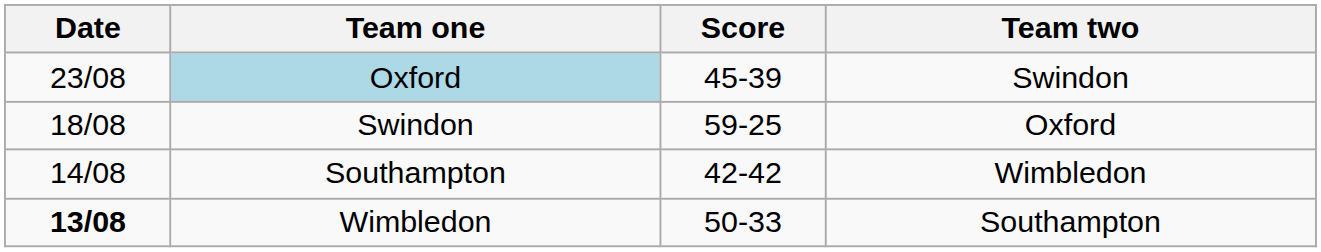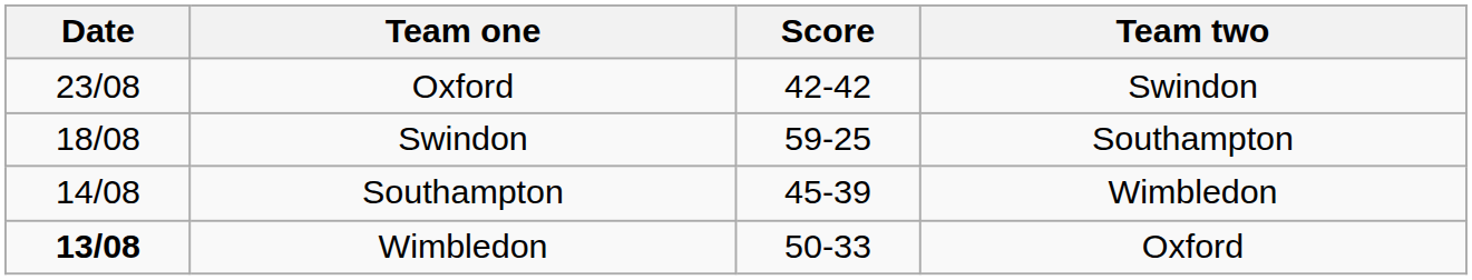row 2 | Team one: lightblue background -> no background
row 2 | Score: 45-39 -> 42-42
row 3 | Team two: Oxford -> Southampton
row 4 | Score: 42-42 -> 45-39
row 5 | Team two: Southampton -> Oxford
